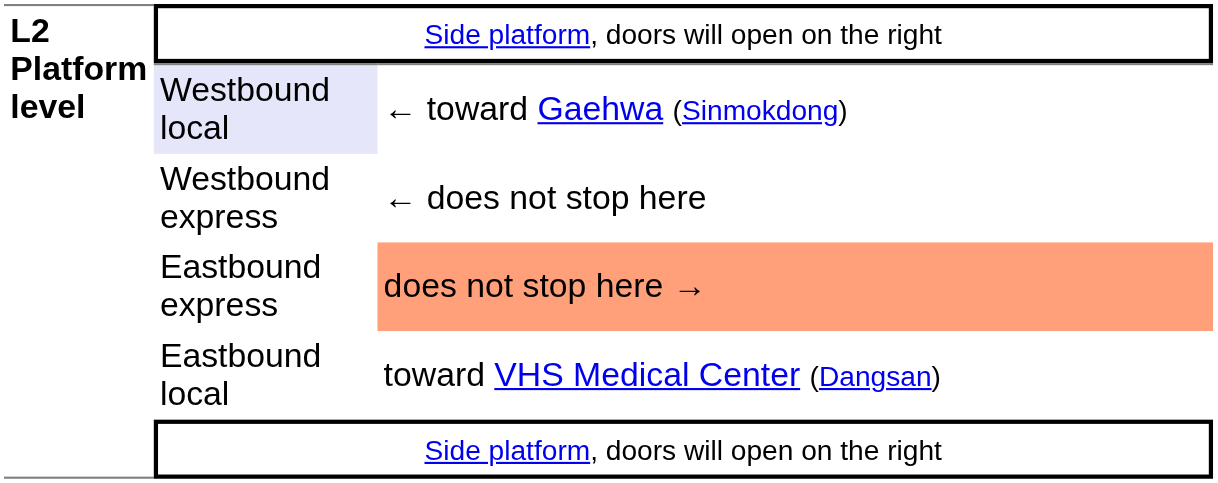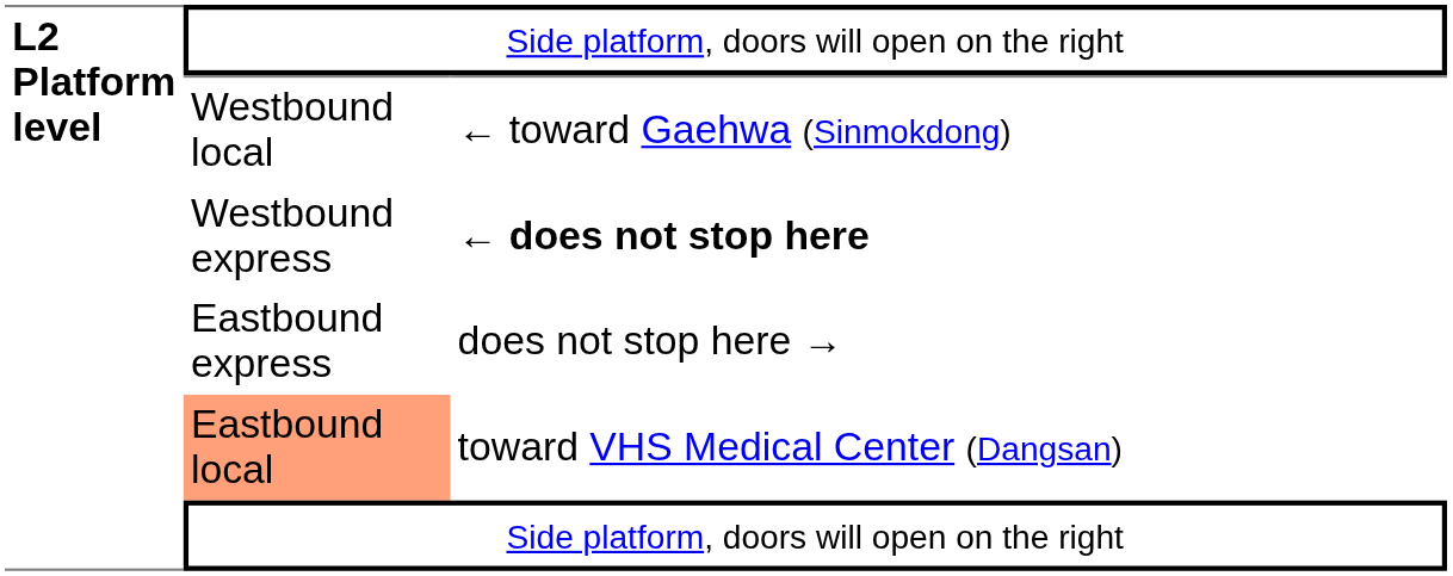Westbound local | column 2: lavender background -> no background
Westbound express | column 3: normal -> bold
Eastbound express | column 3: lightsalmon background -> no background
Eastbound local | column 2: no background -> lightsalmon background
